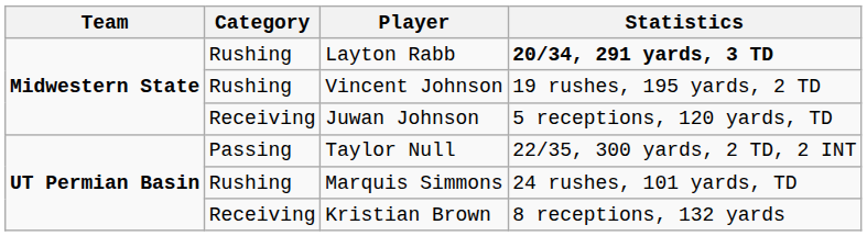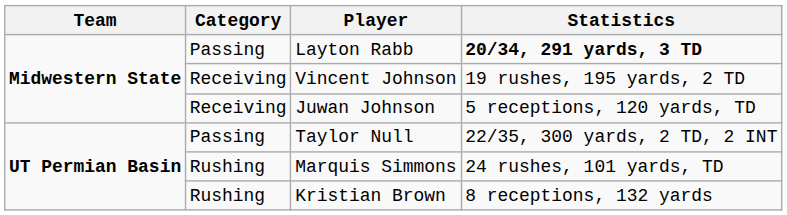Layton Rabb | Category: Rushing -> Passing
Vincent Johnson | Category: Rushing -> Receiving
Kristian Brown | Category: Receiving -> Rushing
